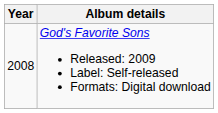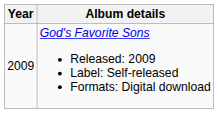row 2 | Year: 2008 -> 2009
